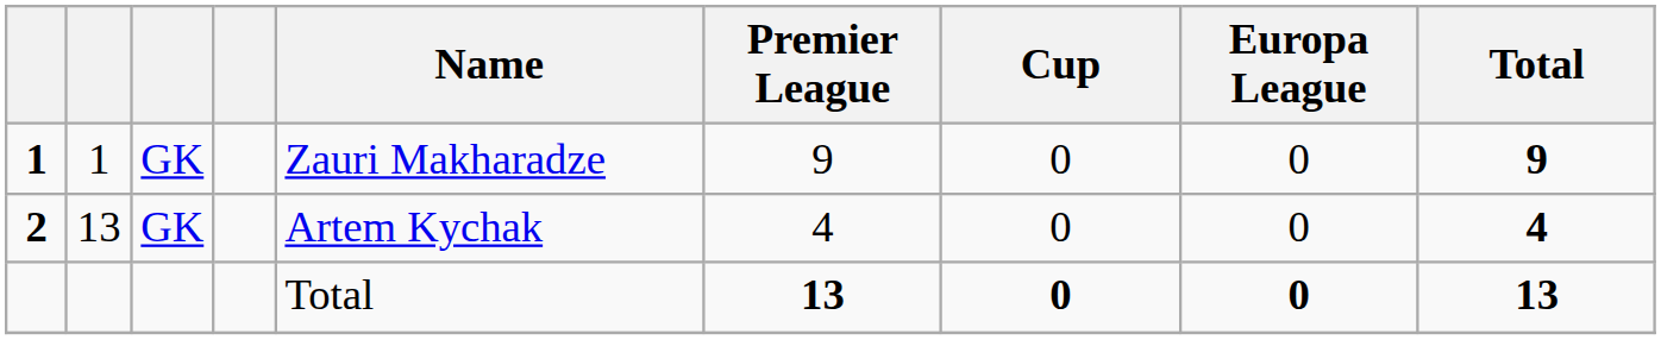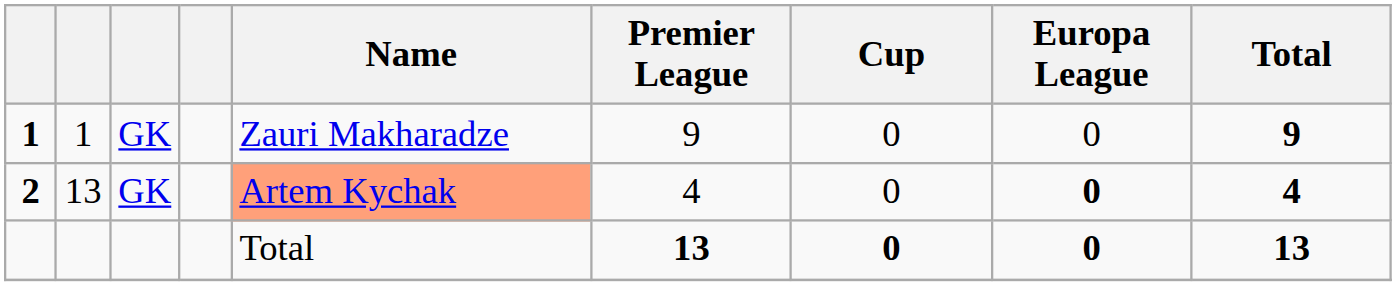2 | Name: no background -> lightsalmon background
2 | Europa League: normal -> bold
